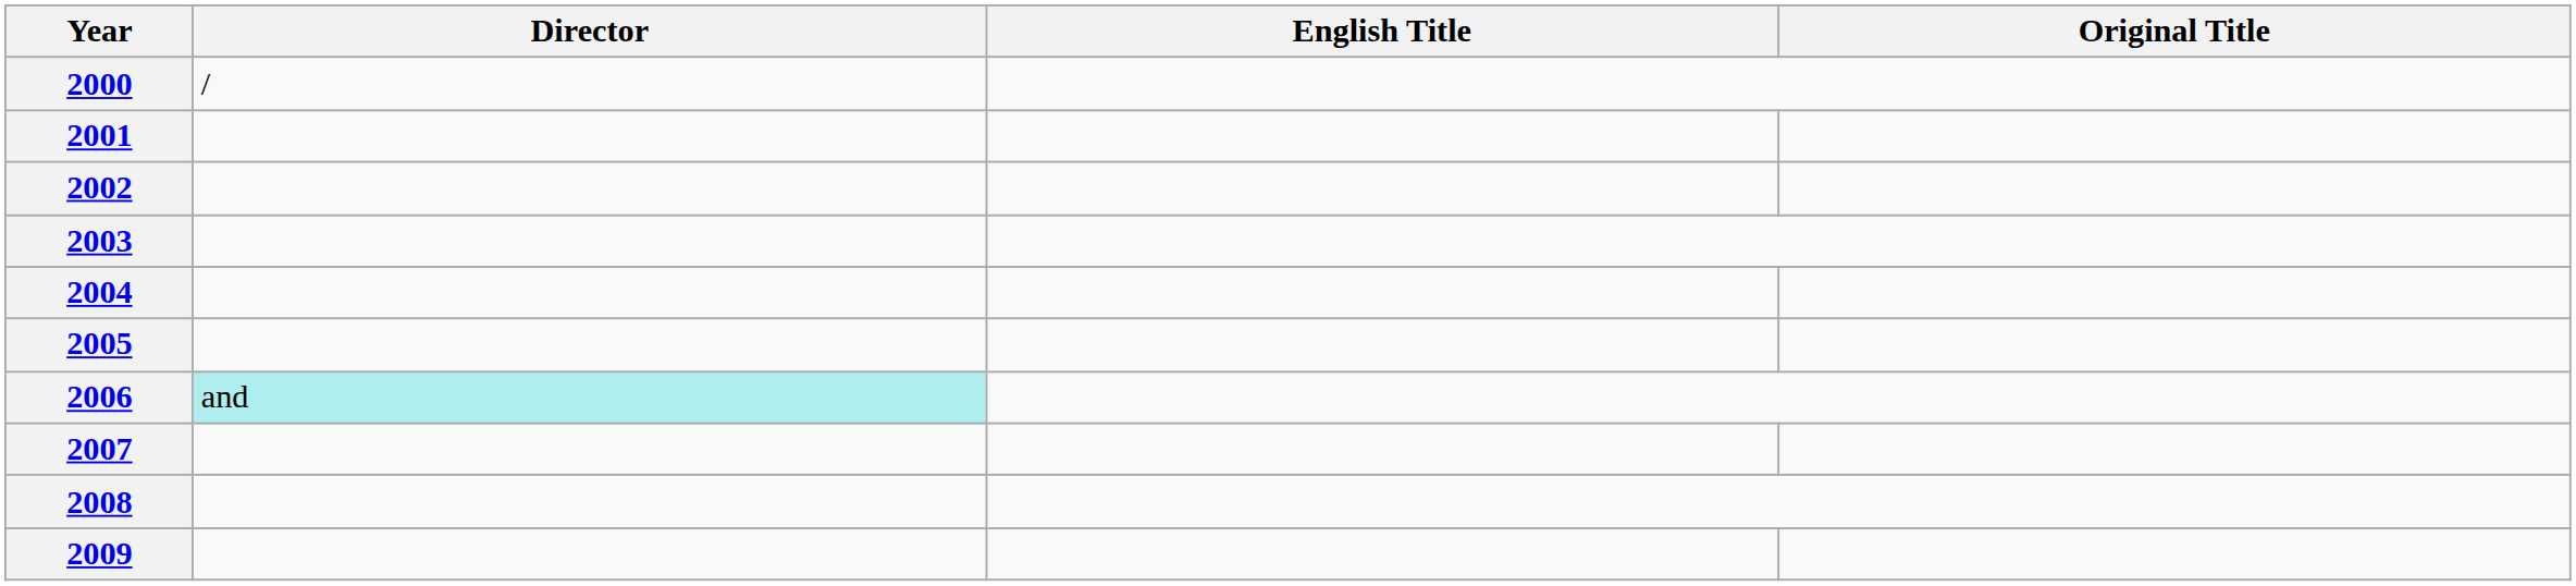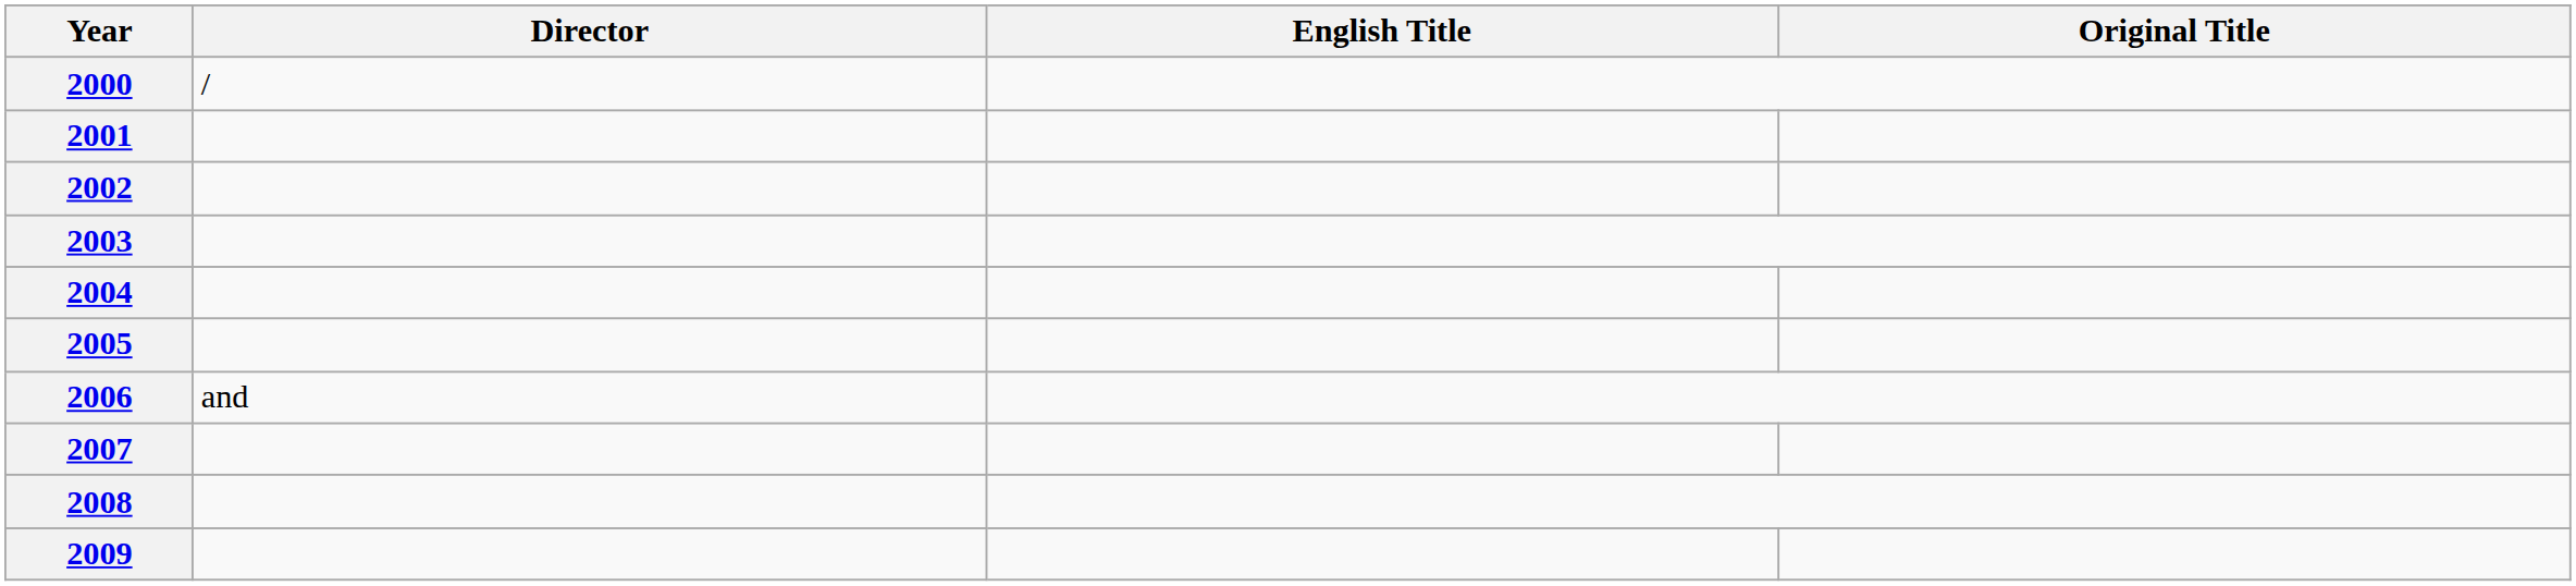2006 | Director: paleturquoise background -> no background
